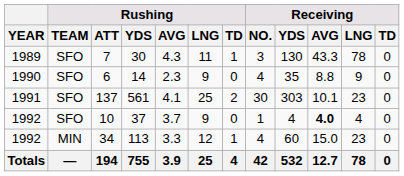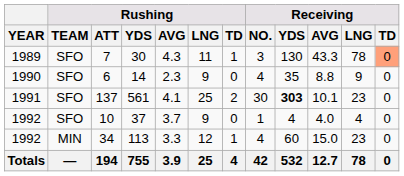7 | Receiving / TD: no background -> lightsalmon background
137 | Receiving / YDS: normal -> bold
10 | Receiving / AVG: bold -> normal
